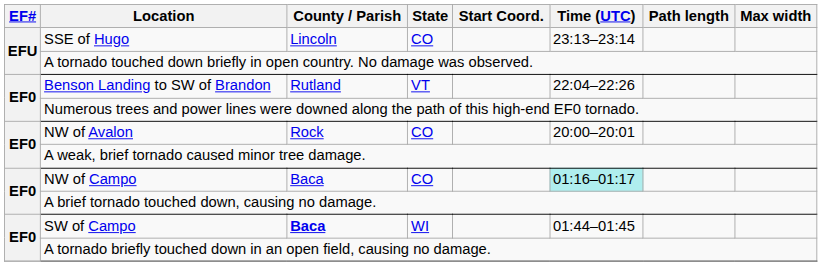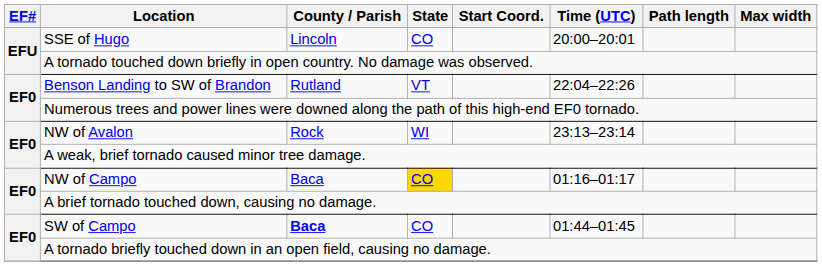SSE of Hugo | Time (UTC): 23:13–23:14 -> 20:00–20:01
NW of Avalon | State: CO -> WI
NW of Avalon | Time (UTC): 20:00–20:01 -> 23:13–23:14
NW of Campo | State: no background -> gold background
NW of Campo | Time (UTC): paleturquoise background -> no background
SW of Campo | State: WI -> CO
